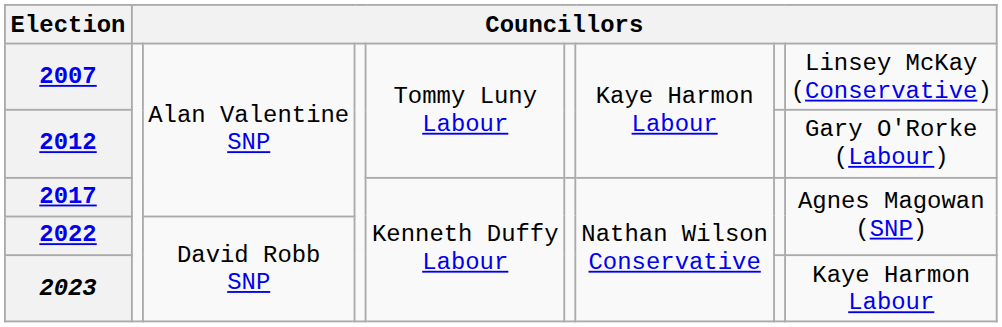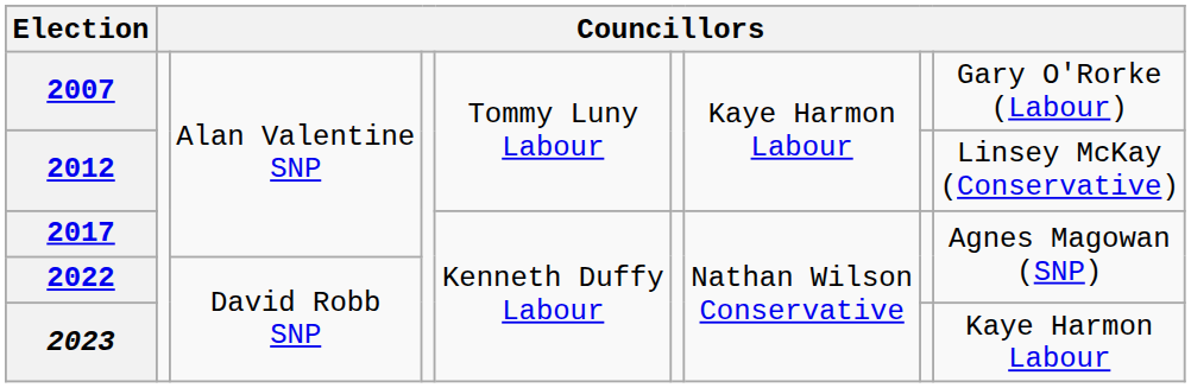2007 | column 9: Linsey McKay (Conservative) -> Gary O'Rorke (Labour)
2012 | column 9: Gary O'Rorke (Labour) -> Linsey McKay (Conservative)
